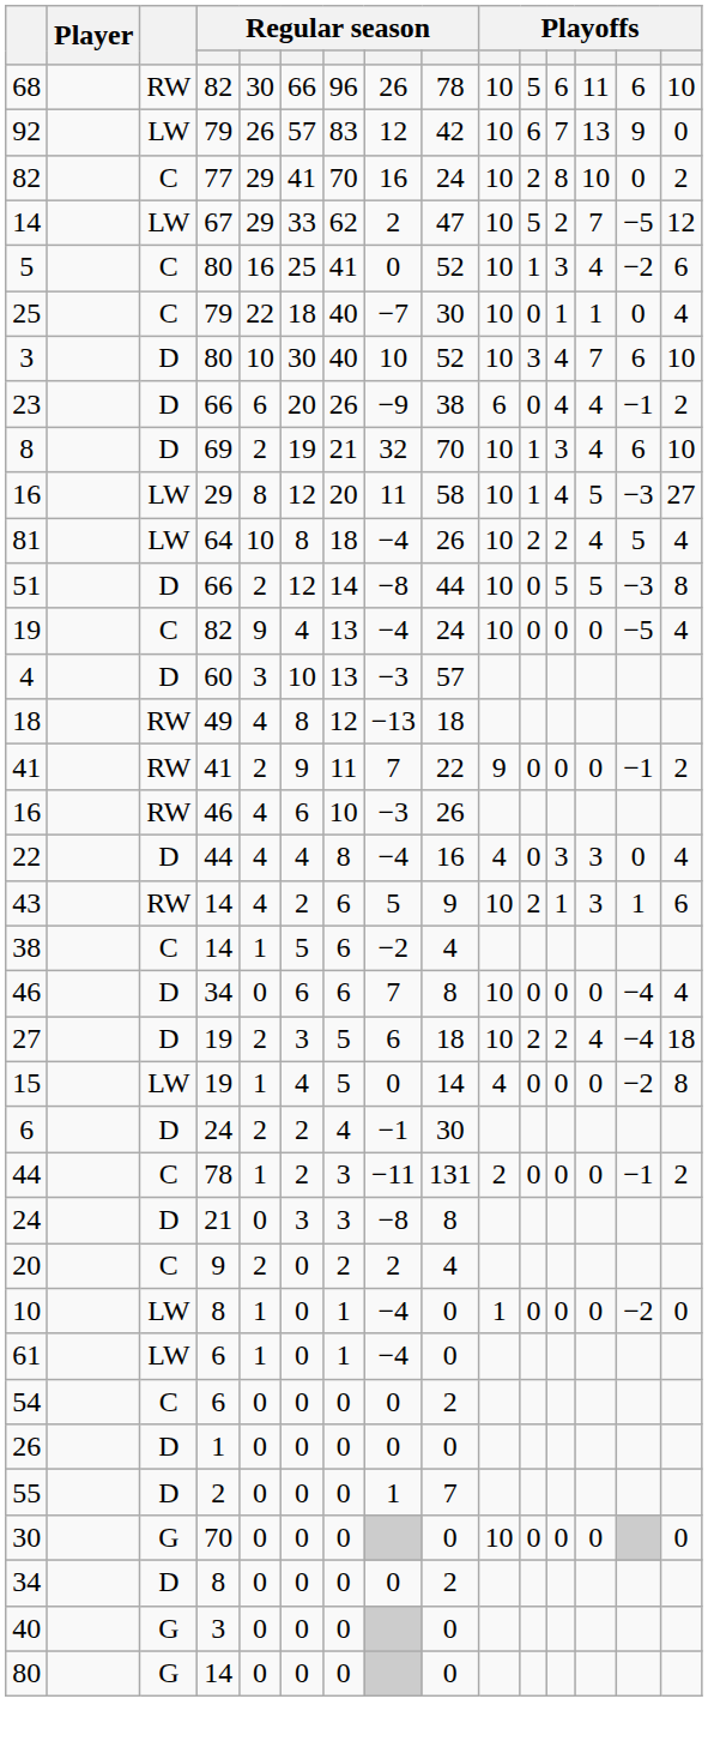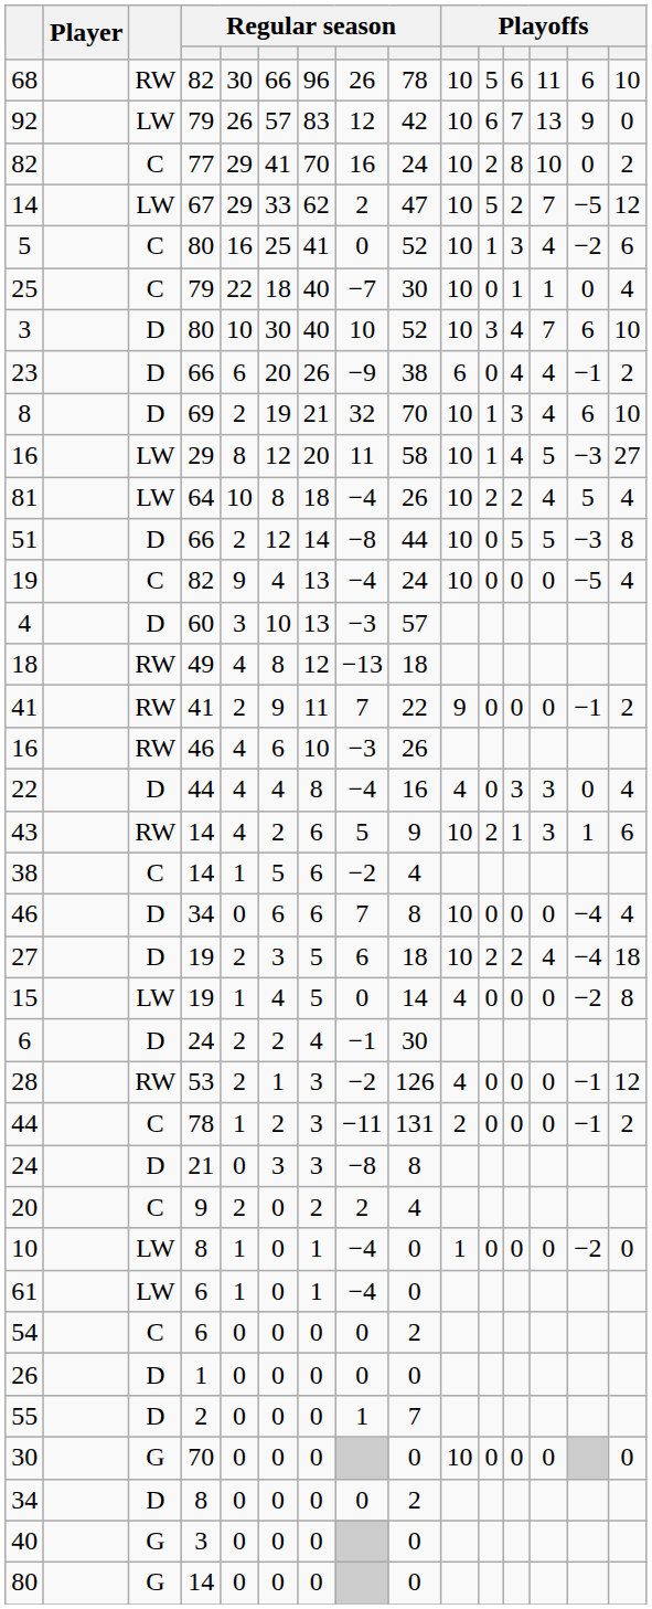+ row: 28 | RW | 53 | 2 | 1 | 3 | −2 | 126 | 4 | 0 | 0 | 0 | −1 | 12
